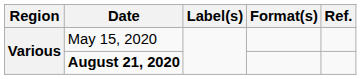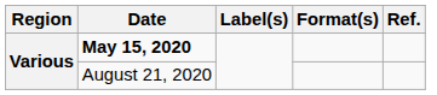May 15, 2020 | Date: normal -> bold
August 21, 2020 | Date: bold -> normal
